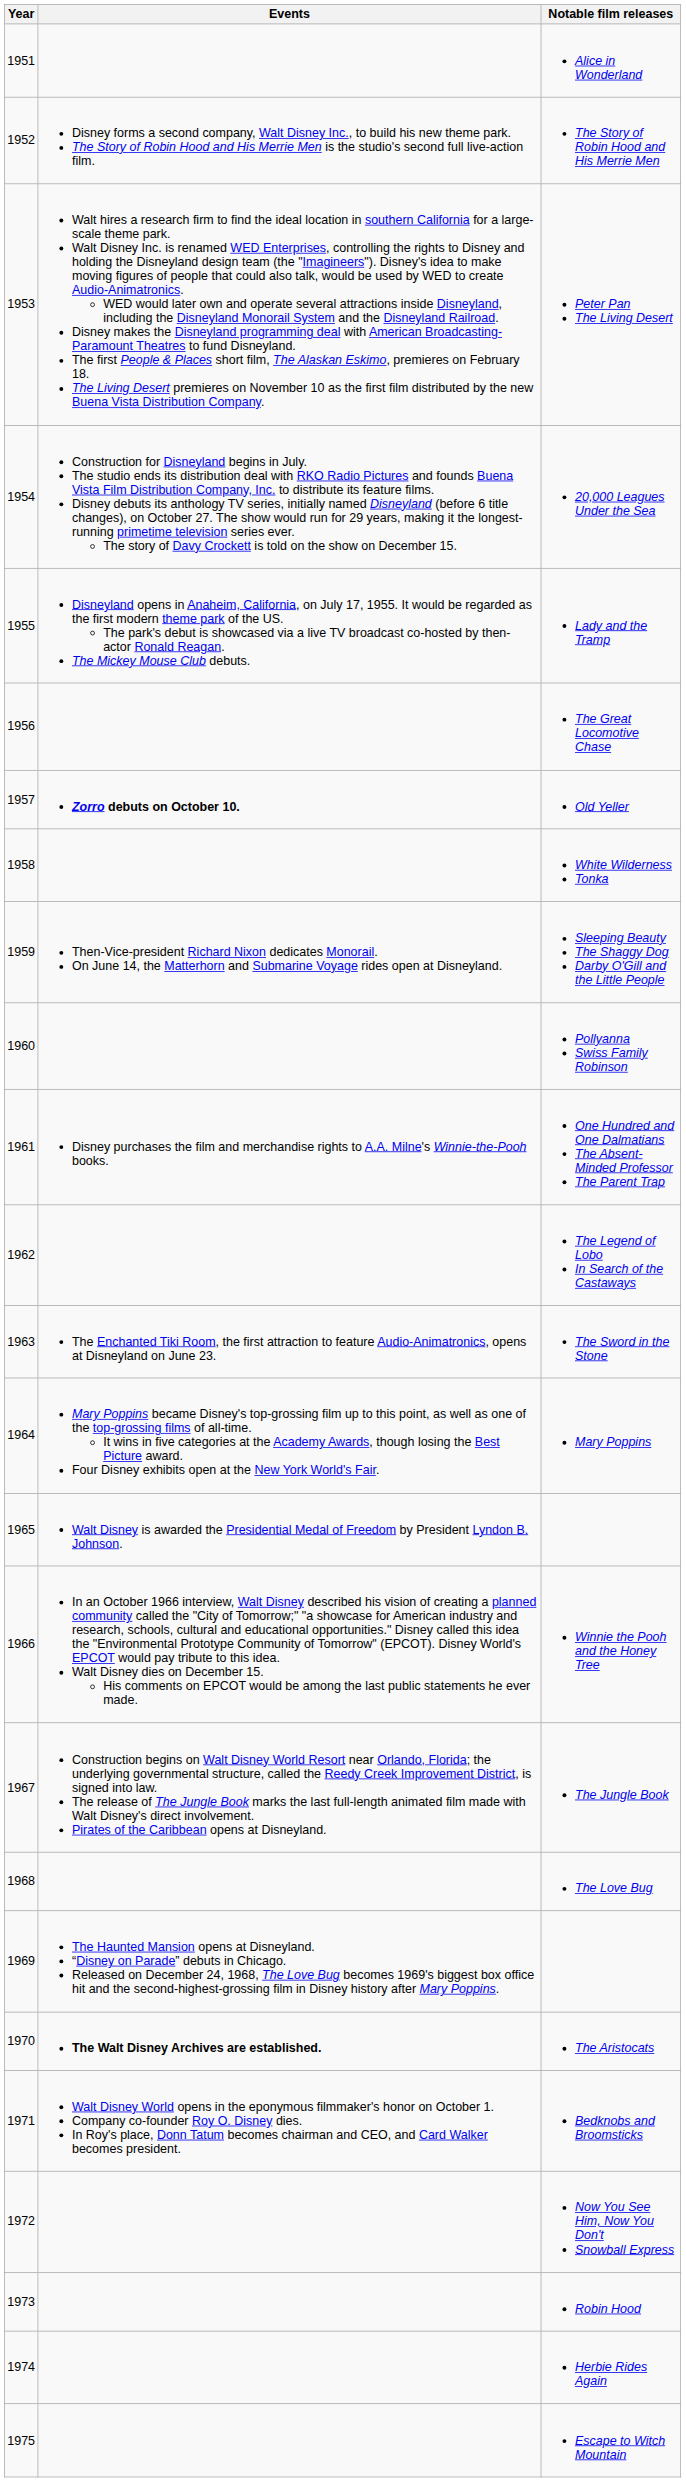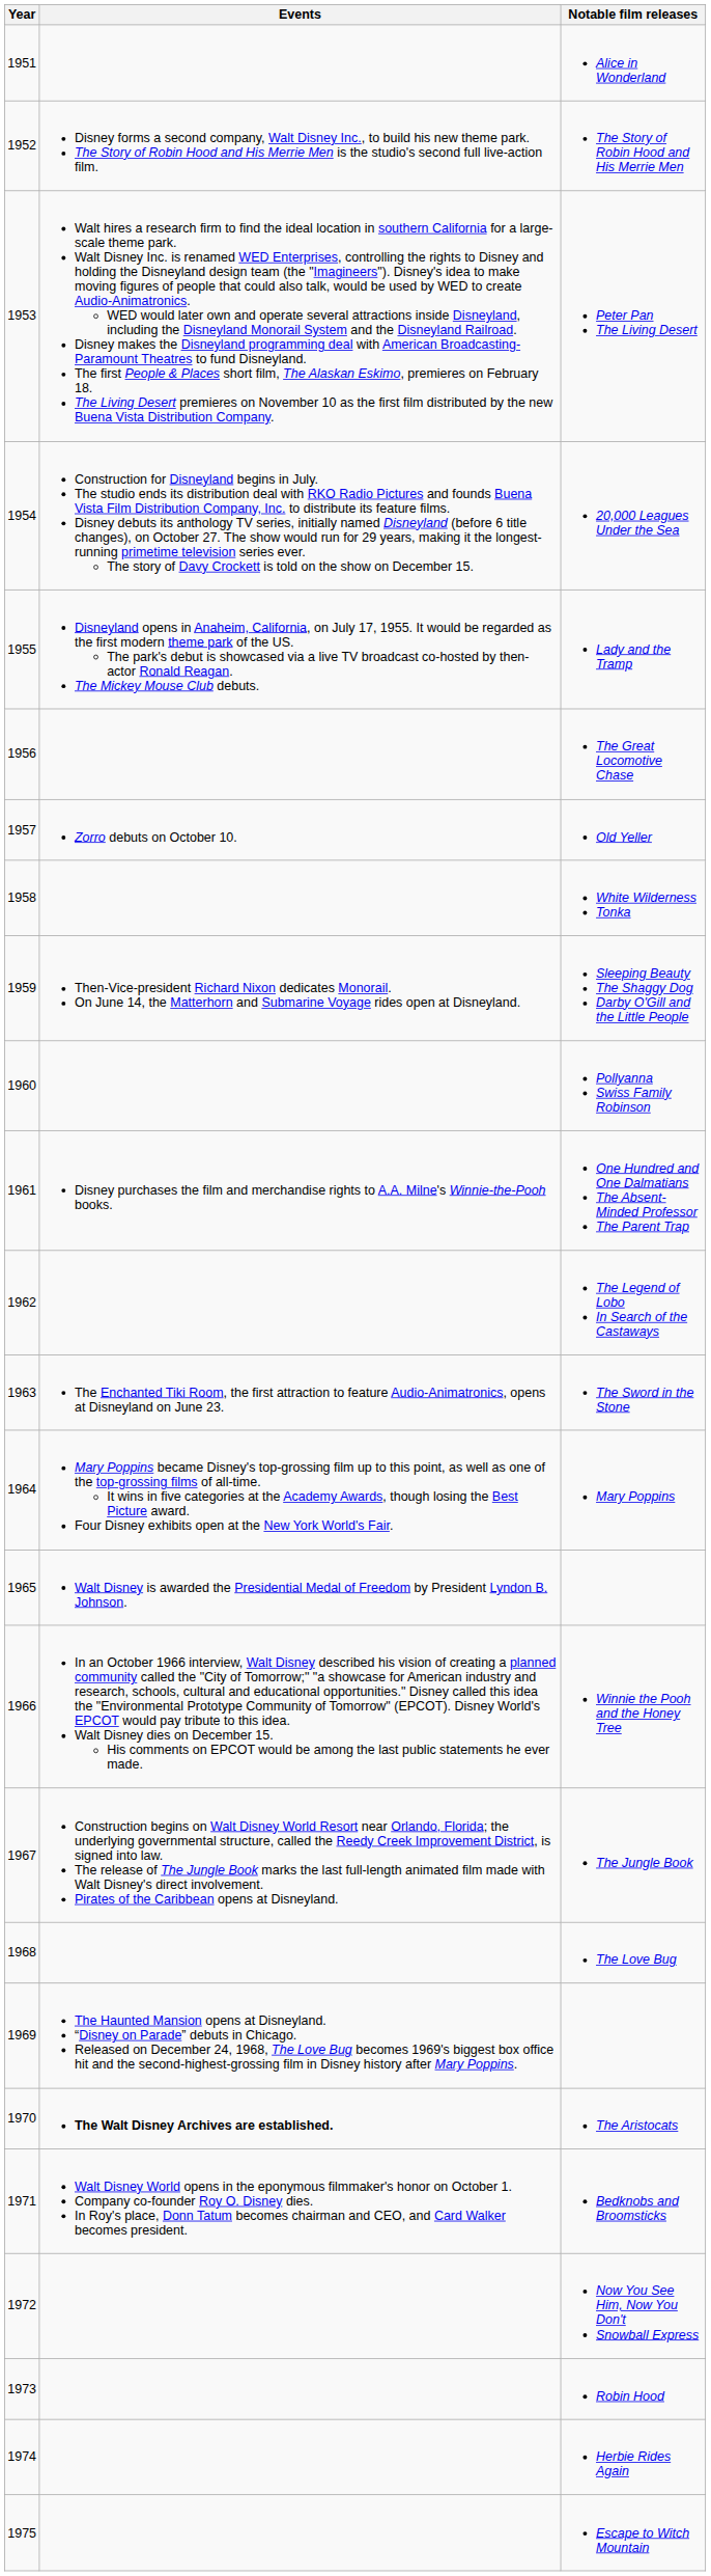Old Yeller | Events: bold -> normal
